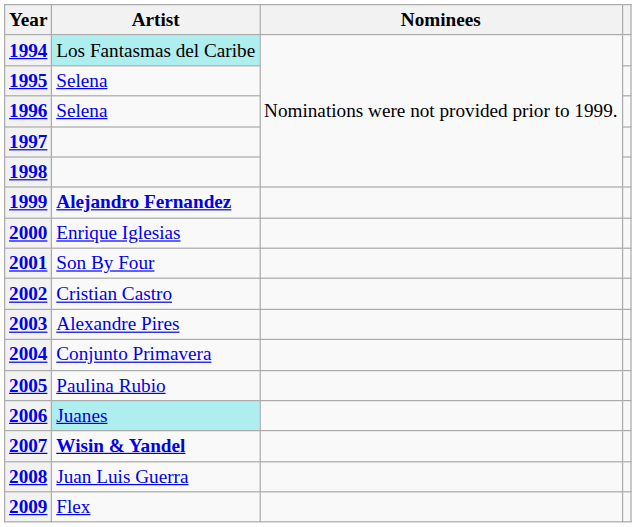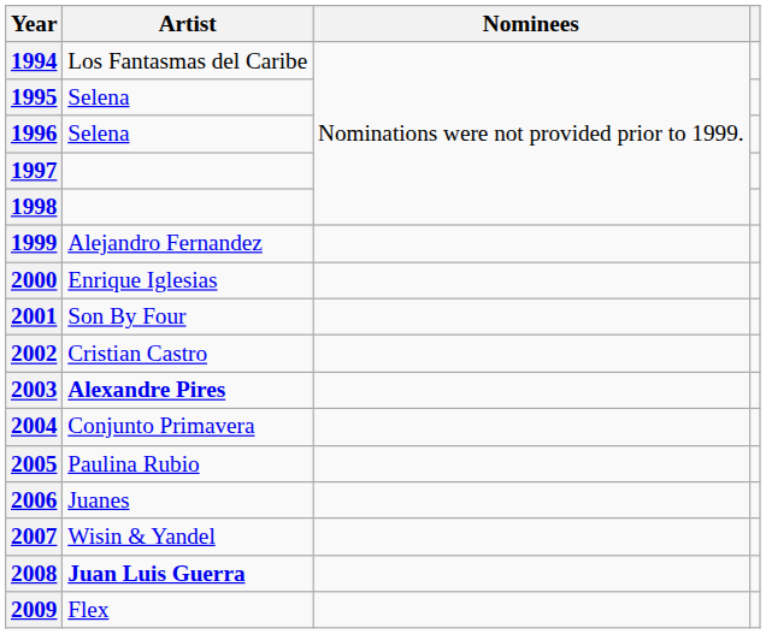1994 | Artist: paleturquoise background -> no background
1999 | Artist: bold -> normal
2003 | Artist: normal -> bold
2006 | Artist: paleturquoise background -> no background
2007 | Artist: bold -> normal
2008 | Artist: normal -> bold
